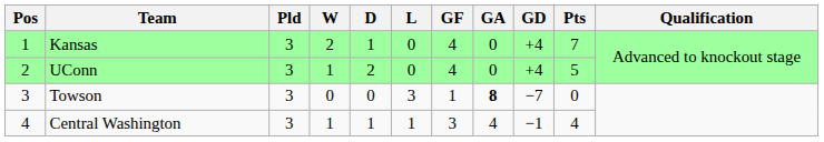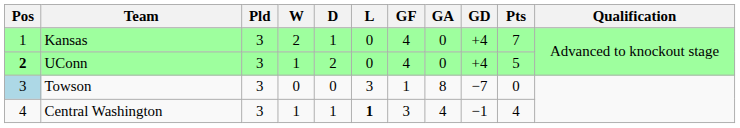UConn | Pos: normal -> bold
Towson | Pos: no background -> lightblue background
Towson | GA: bold -> normal
Central Washington | L: normal -> bold
